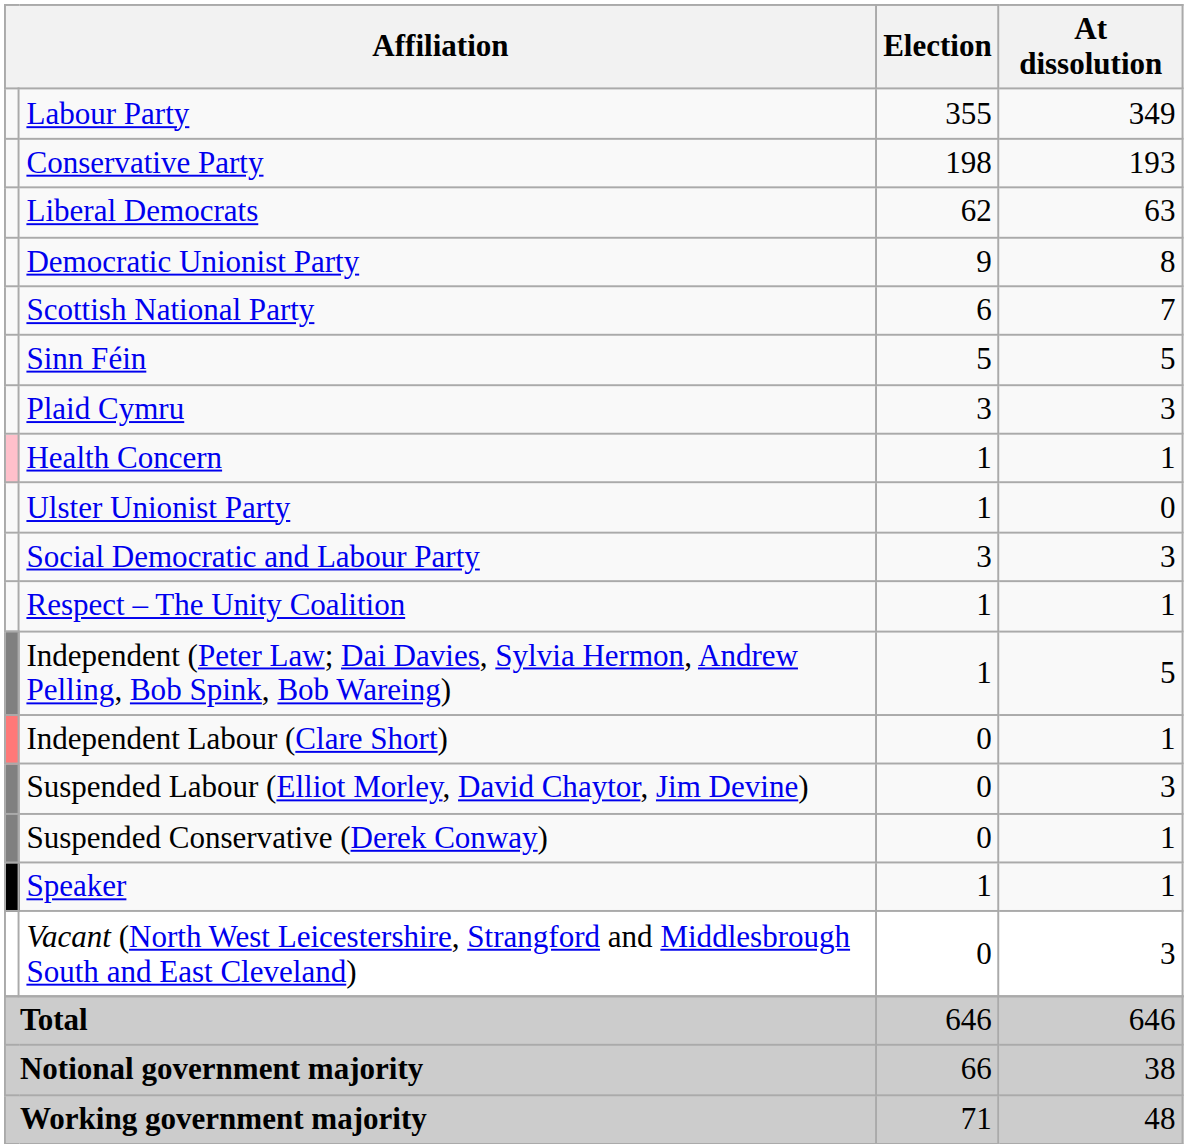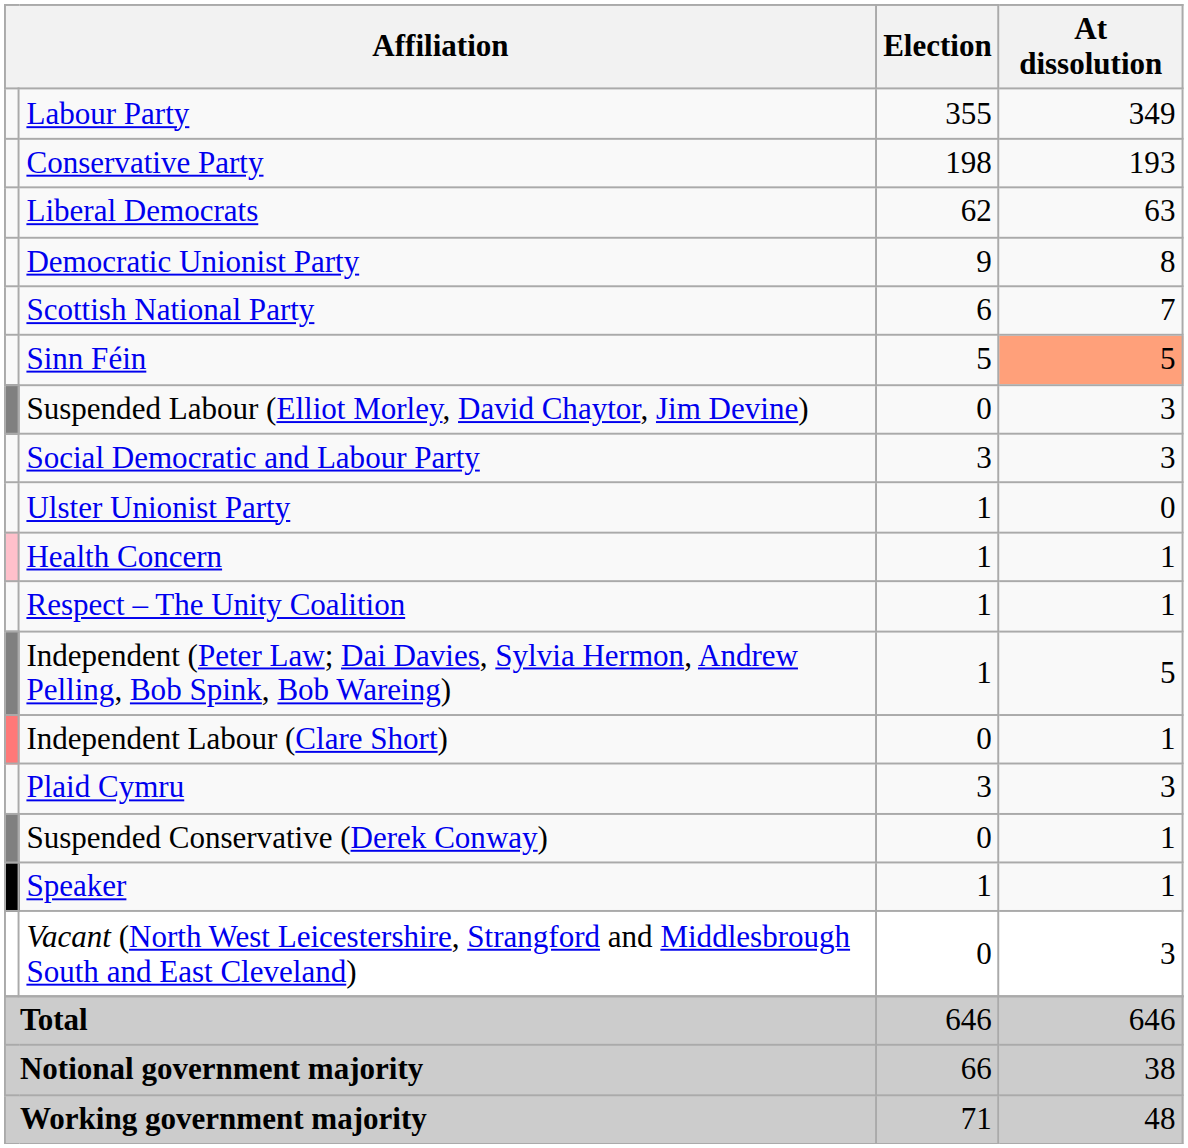Sinn Féin | At dissolution: no background -> lightsalmon background
rows swapped: Plaid Cymru <-> Suspended Labour (Elliot Morley, David Chaytor, Jim Devine)
rows swapped: Social Democratic and Labour Party <-> Health Concern
